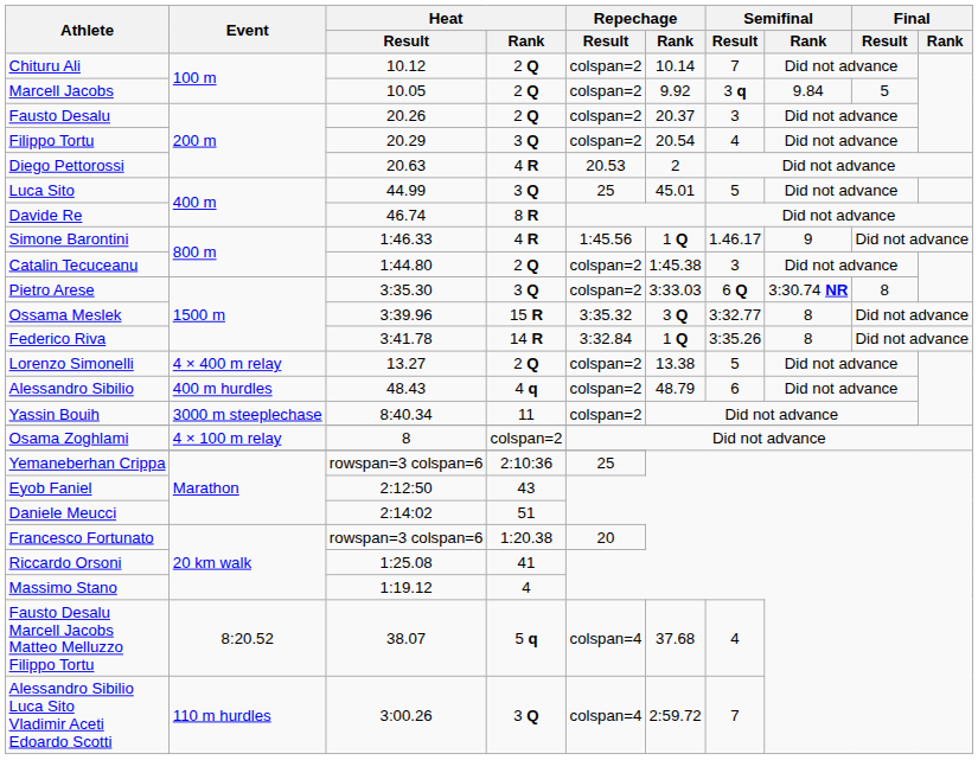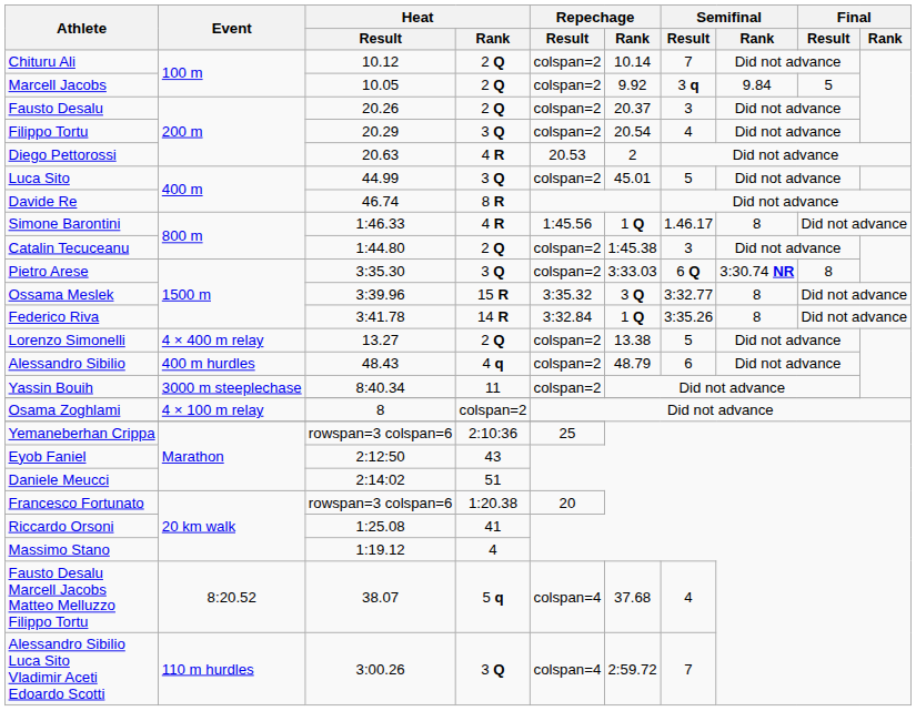Luca Sito | Repechage / Result: 25 -> colspan=2
Simone Barontini | Semifinal / Rank: 9 -> 8
